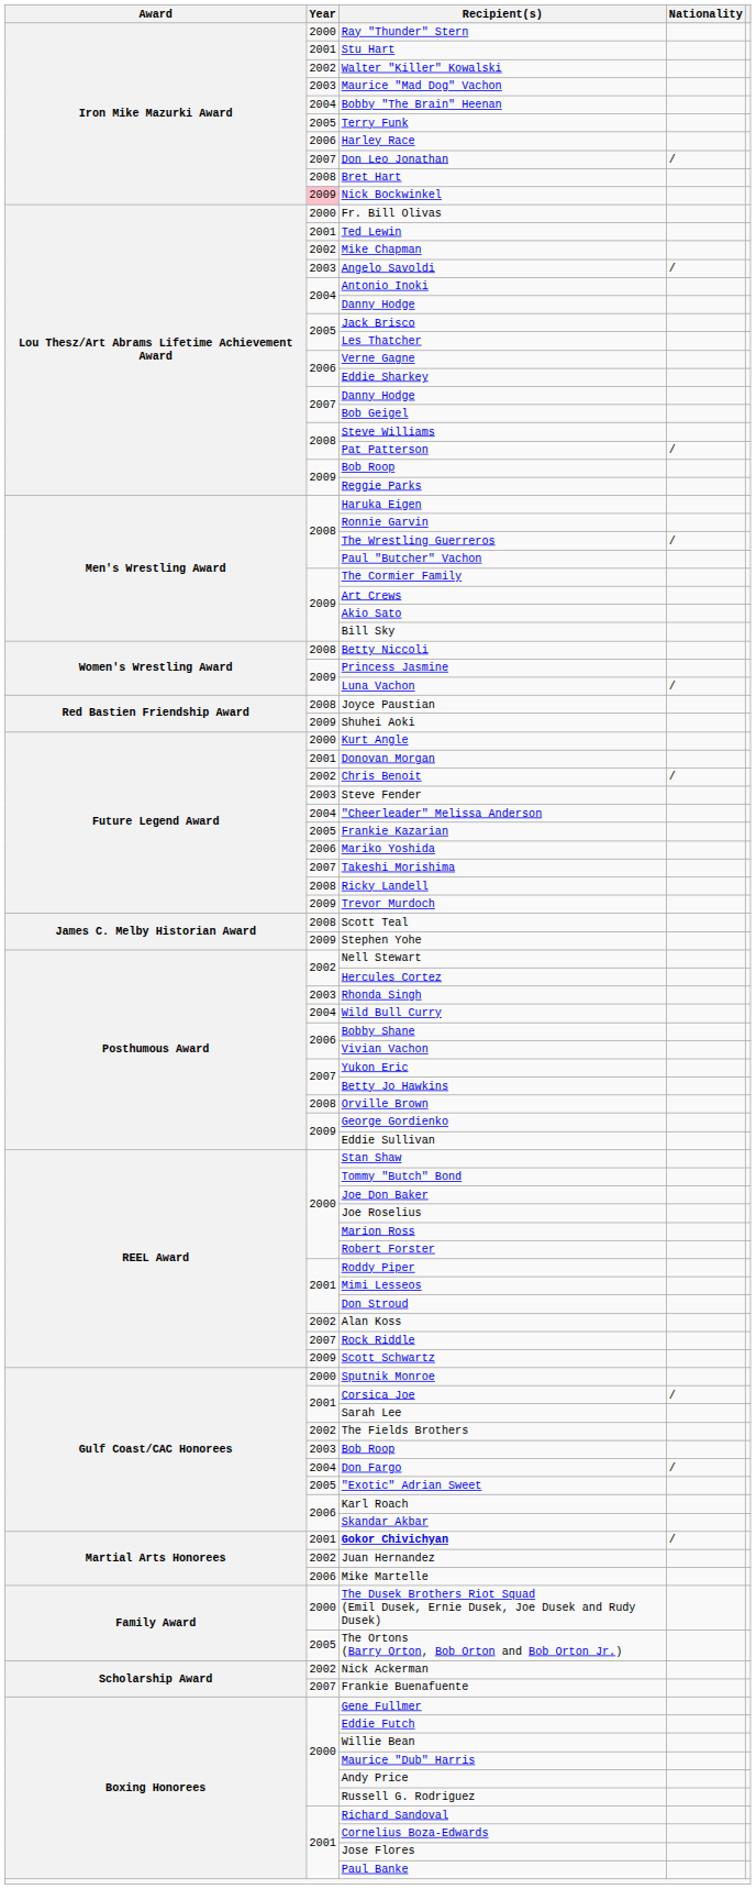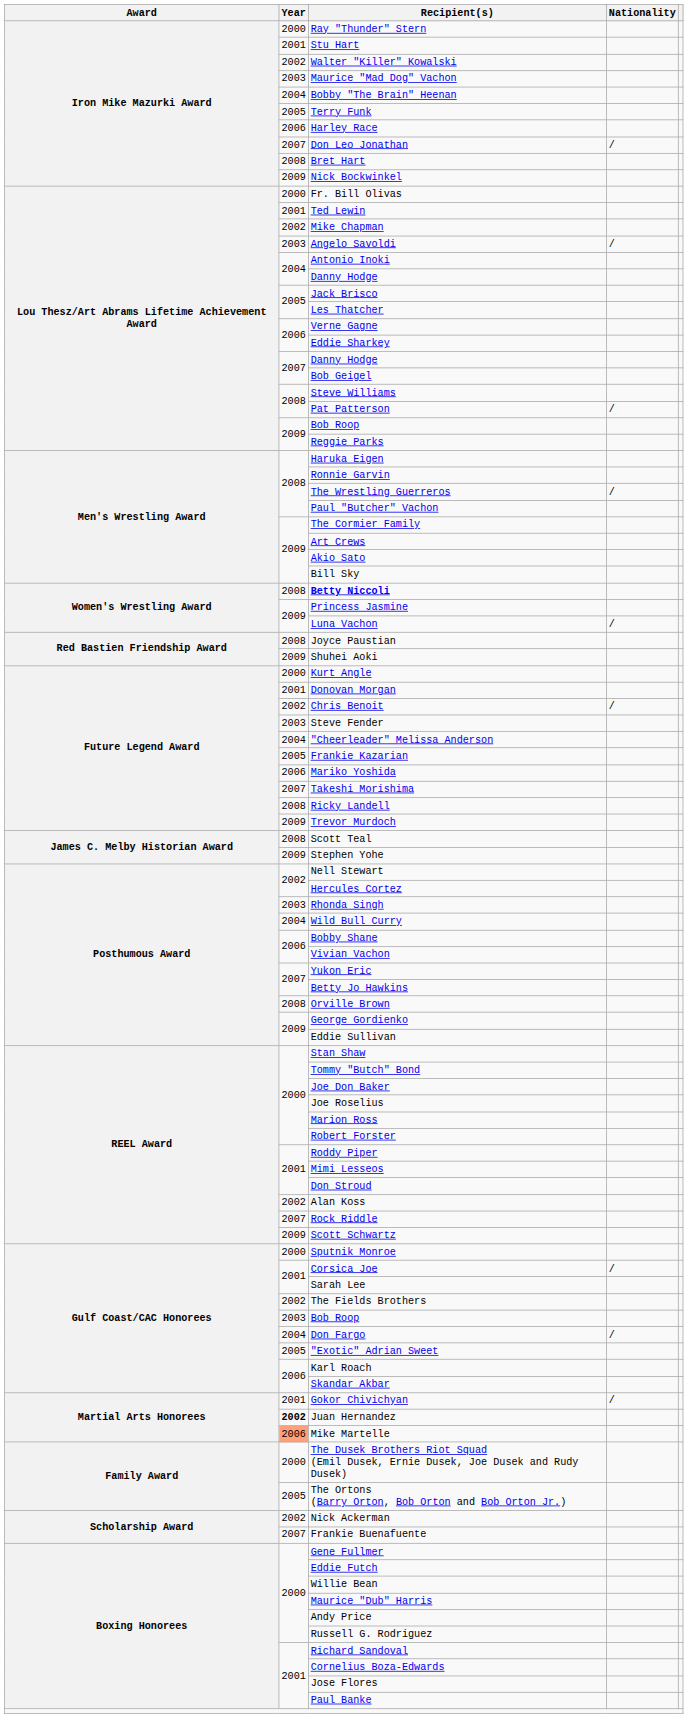Nick Bockwinkel | Year: pink background -> no background
Betty Niccoli | Recipient(s): normal -> bold
Gokor Chivichyan | Recipient(s): bold -> normal
Juan Hernandez | Year: normal -> bold
Mike Martelle | Year: no background -> lightsalmon background
